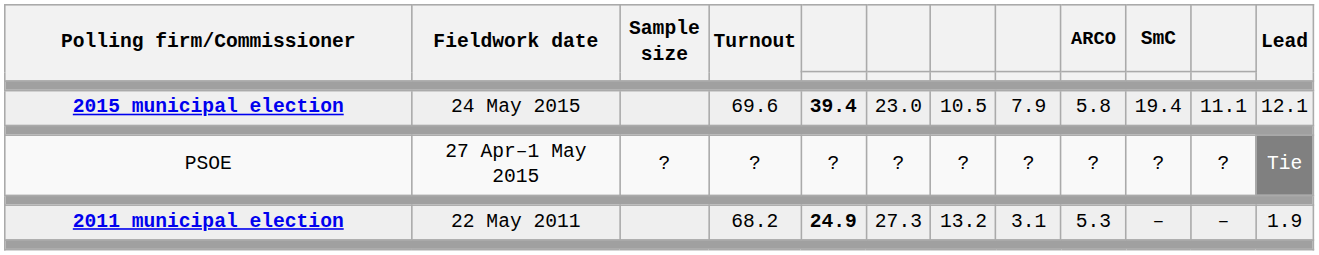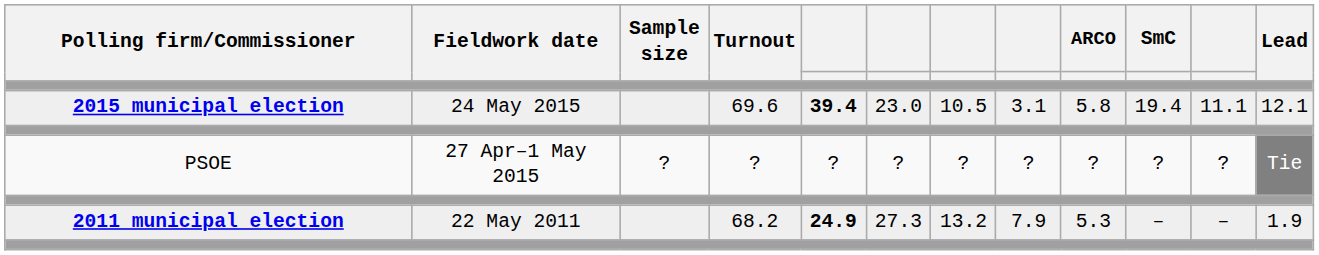2015 municipal election | column 8: 7.9 -> 3.1
2011 municipal election | column 8: 3.1 -> 7.9
